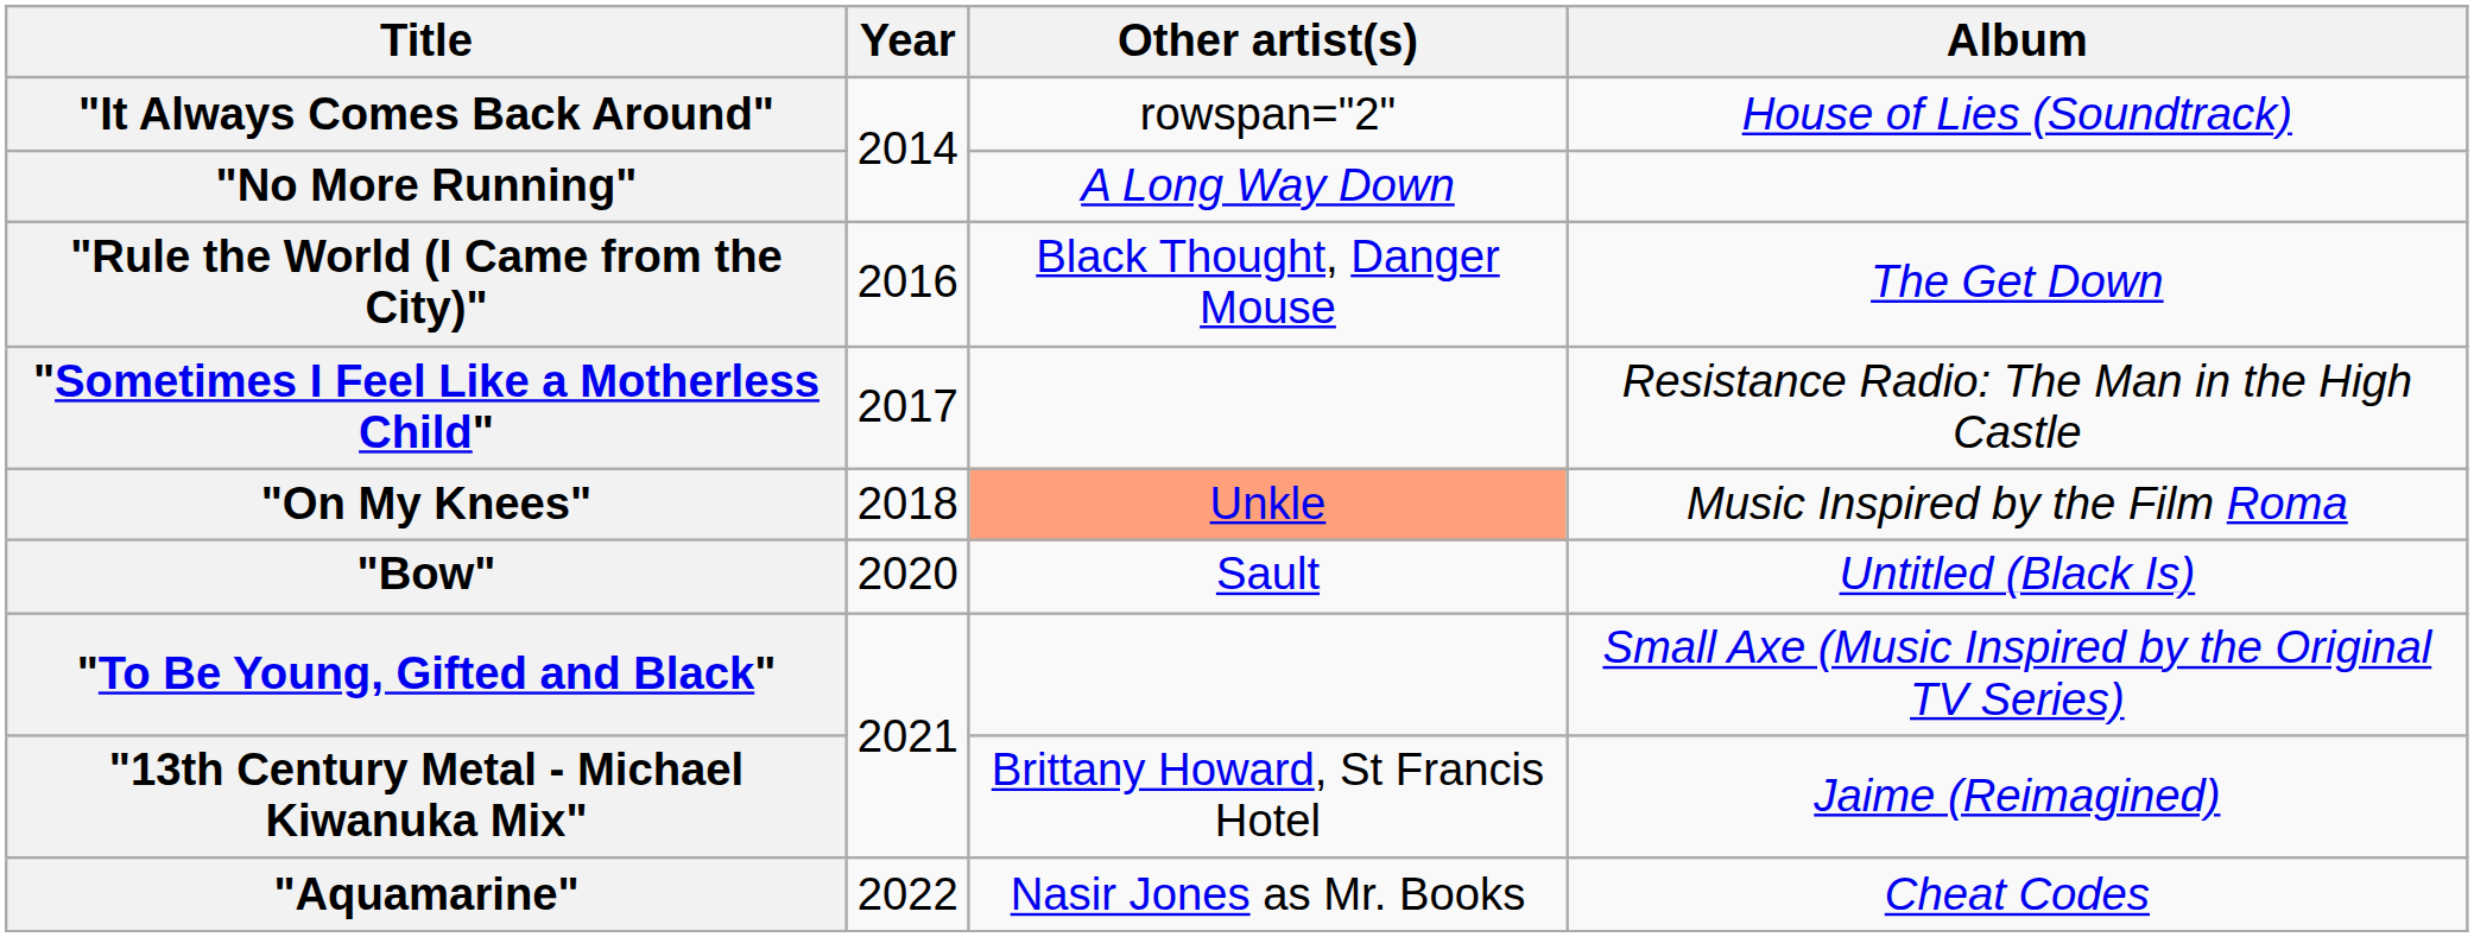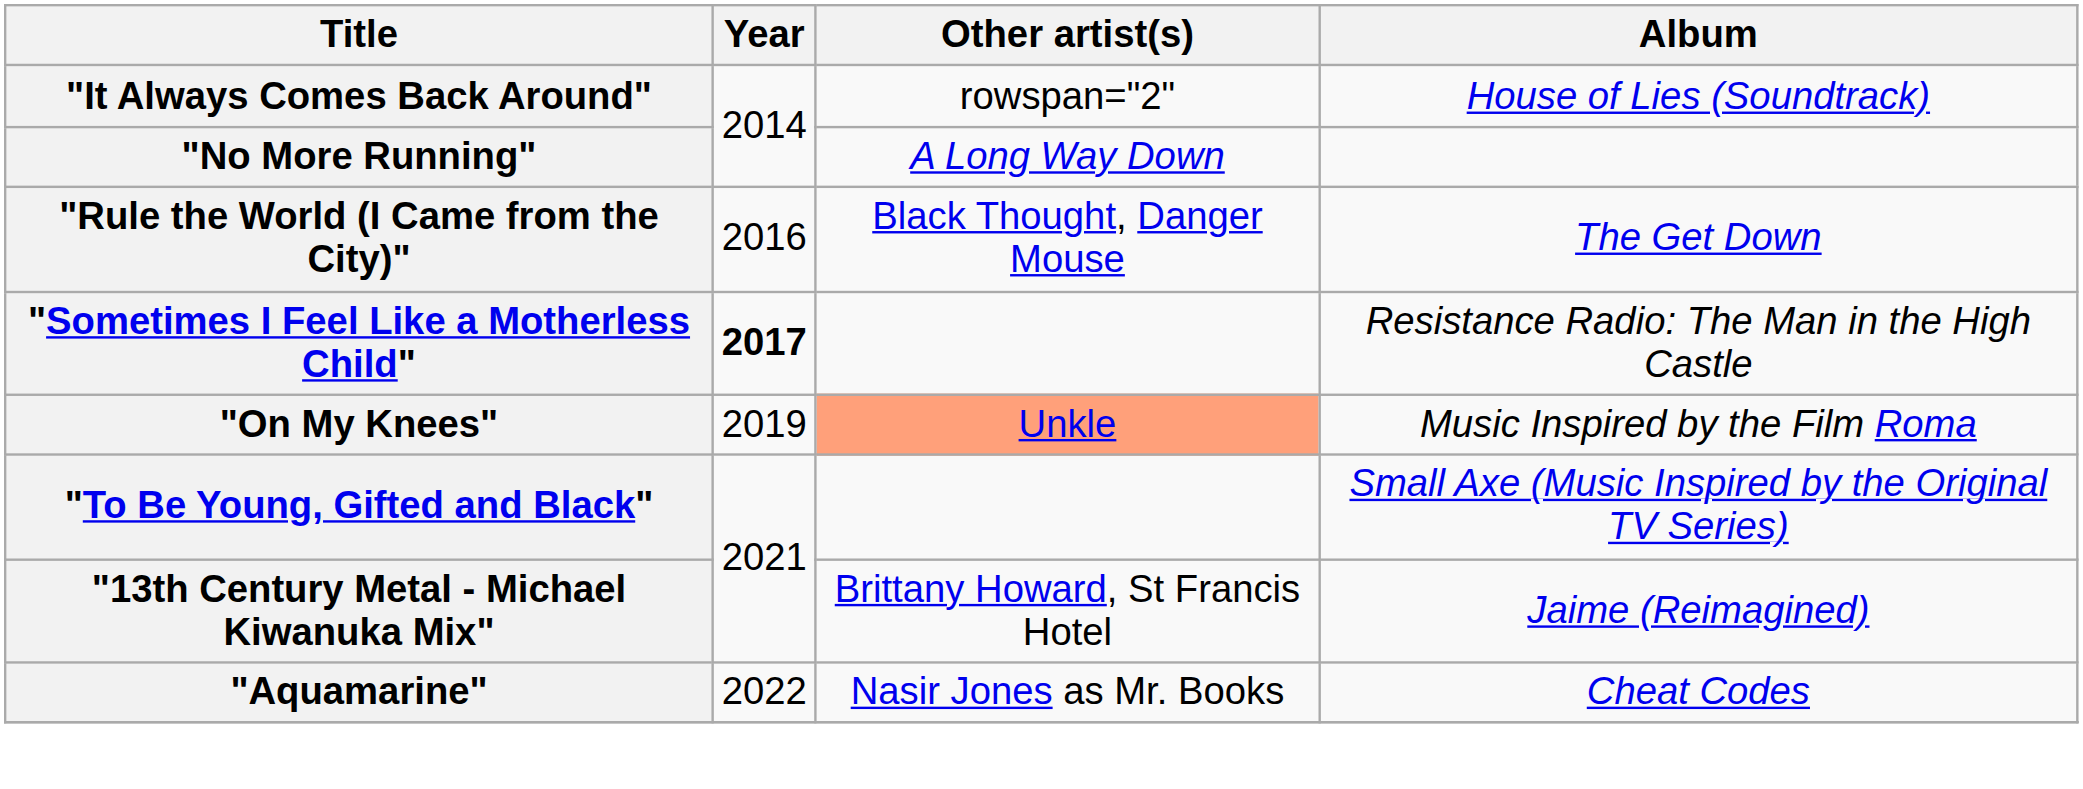"Sometimes I Feel Like a Motherless Child" | Year: normal -> bold
"On My Knees" | Year: 2018 -> 2019
- row: "Bow" | 2020 | Sault | Untitled (Black Is)
